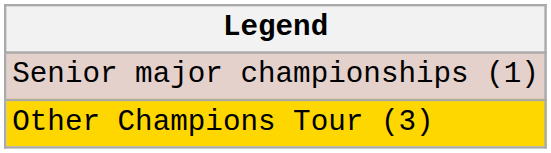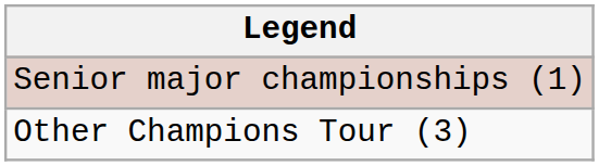row 3 | column 1: gold background -> no background
